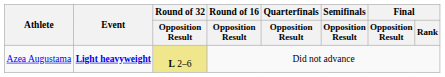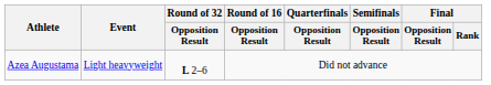Azea Augustama | Event: bold -> normal
Azea Augustama | Round of 32 / Opposition Result: khaki background -> no background
